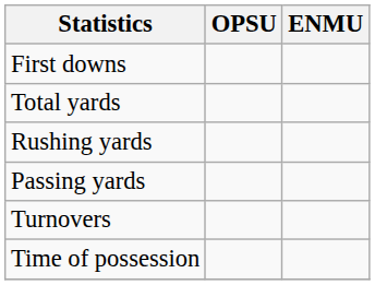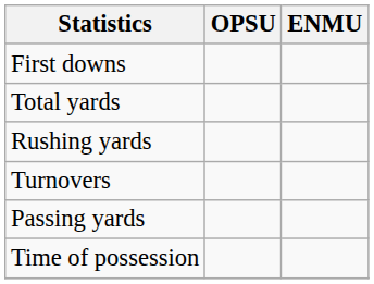rows swapped: Passing yards <-> Turnovers
